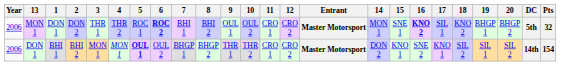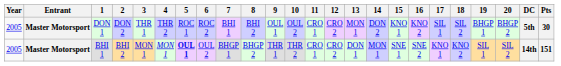columns swapped: Entrant <-> 13
row 2 | Year: 2006 -> 2005
row 2 | 6: bold -> normal
row 2 | 14: MON 1 -> DON 2
row 2 | 15: SNE 1 -> KNO 1
row 2 | 16: bold -> normal
row 2 | 18: KNO 2 -> SIL 2
row 2 | Pts: 32 -> 30
row 3 | Year: 2006 -> 2005
row 3 | 14: DON 2 -> MON 1
row 3 | 15: KNO 1 -> SNE 1
row 3 | 18: SIL 2 -> KNO 2
row 3 | Pts: 154 -> 151
